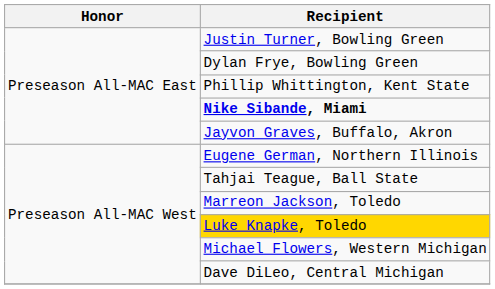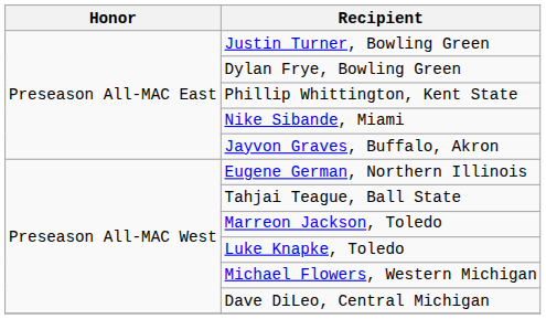row 5 | Recipient: bold -> normal
row 10 | Recipient: gold background -> no background
